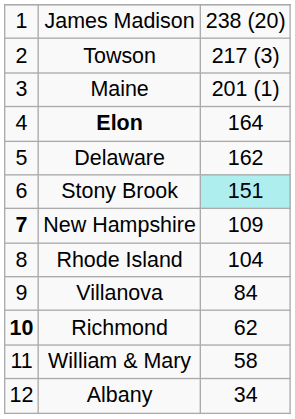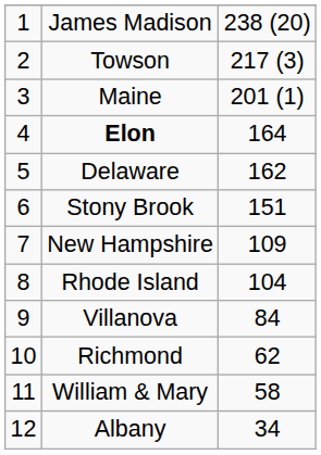Stony Brook | column 3: paleturquoise background -> no background
New Hampshire | column 1: bold -> normal
Richmond | column 1: bold -> normal
